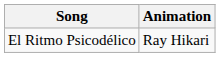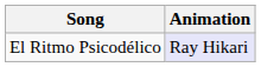El Ritmo Psicodélico | Animation: no background -> lavender background
